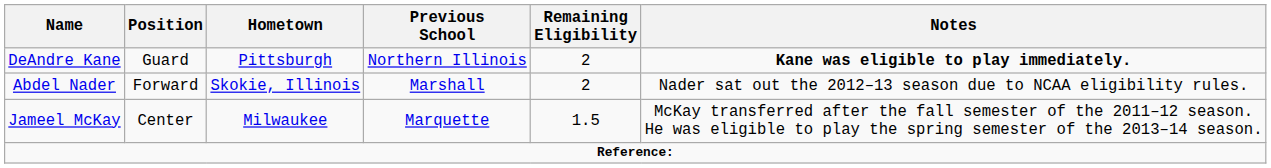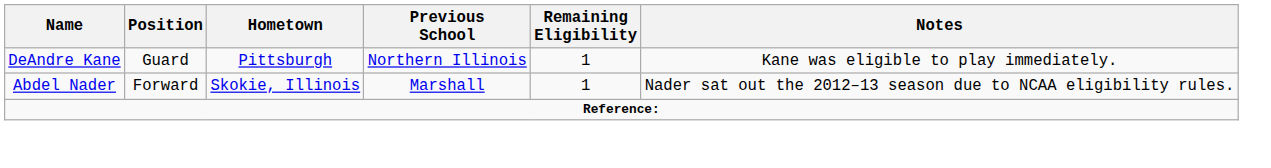DeAndre Kane | Remaining Eligibility: 2 -> 1
DeAndre Kane | Notes: bold -> normal
Abdel Nader | Remaining Eligibility: 2 -> 1
- row: Jameel McKay | Center | Milwaukee | Marquette | 1.5 | McKay transferred after the fall semester of the 2011–12 season. He was eligible to play the spring semester of the 2013–14 season.
